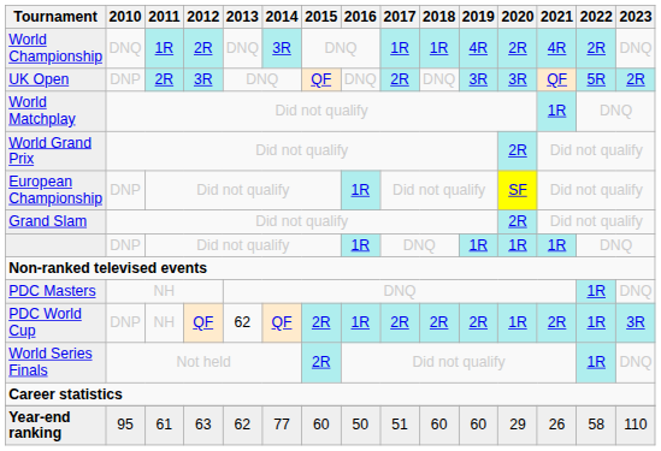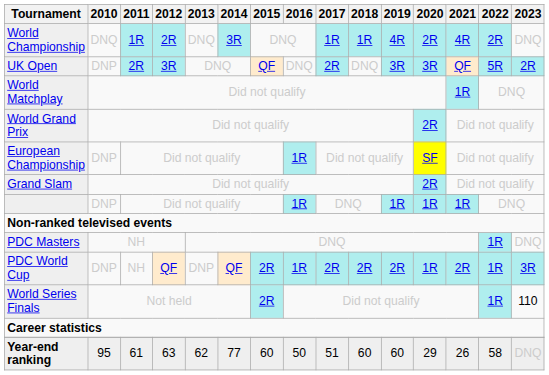PDC World Cup | 2013: 62 -> DNP
World Series Finals | 2023: DNQ -> 110
Year-end ranking | 2023: 110 -> DNQ
